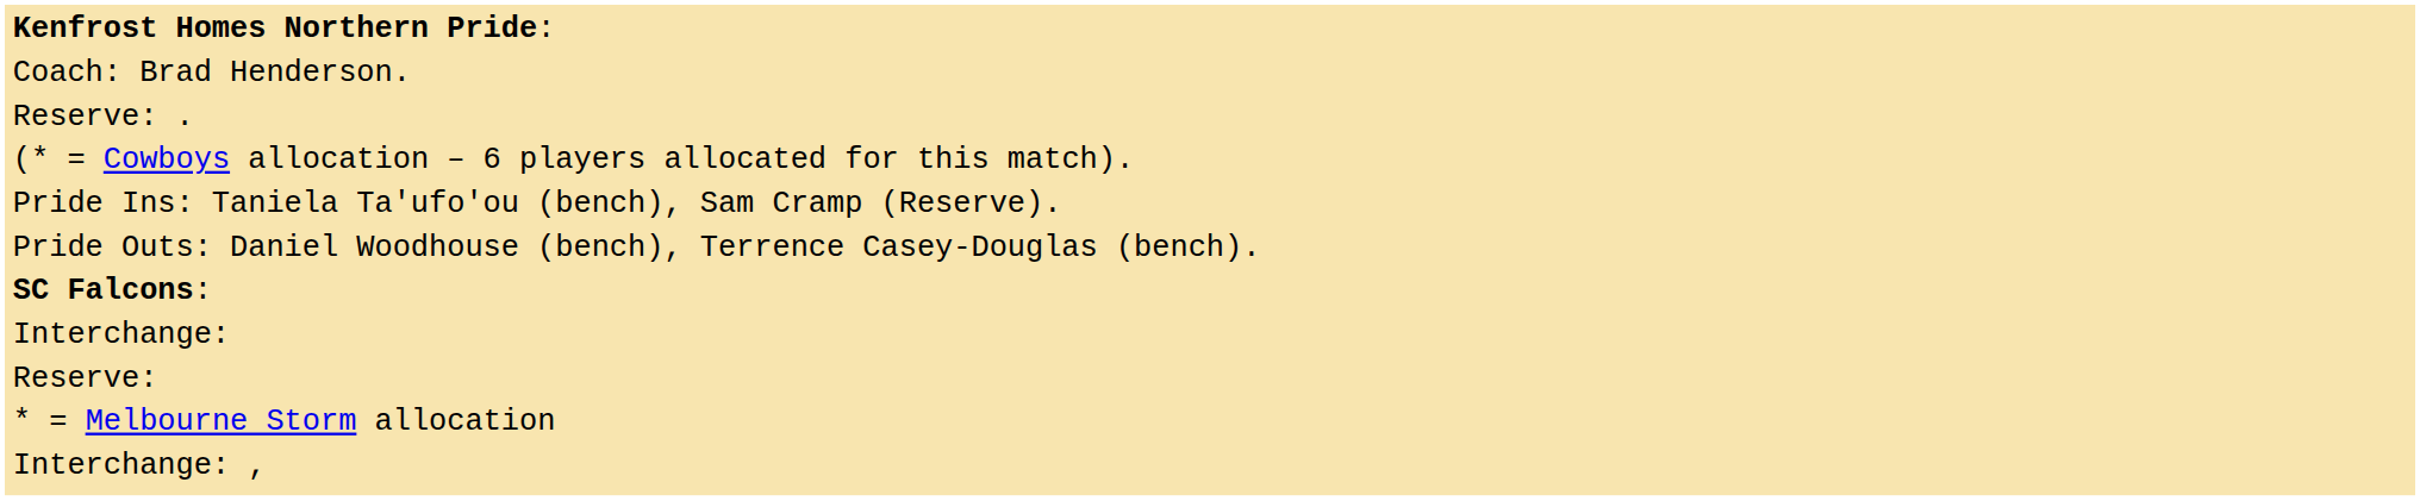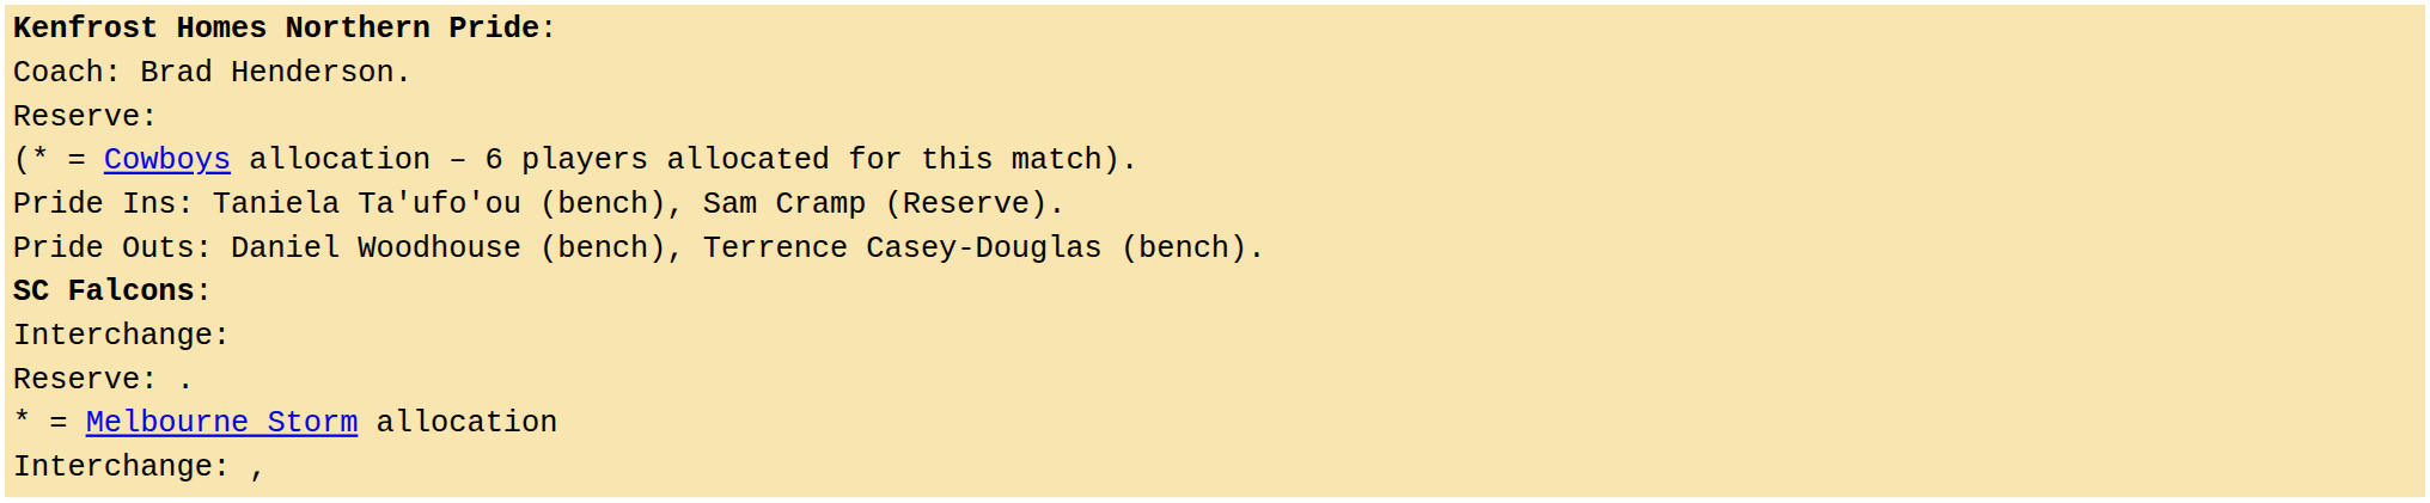row 3 | column 1: Reserve: . -> Reserve:
row 9 | column 1: Reserve: -> Reserve: .
